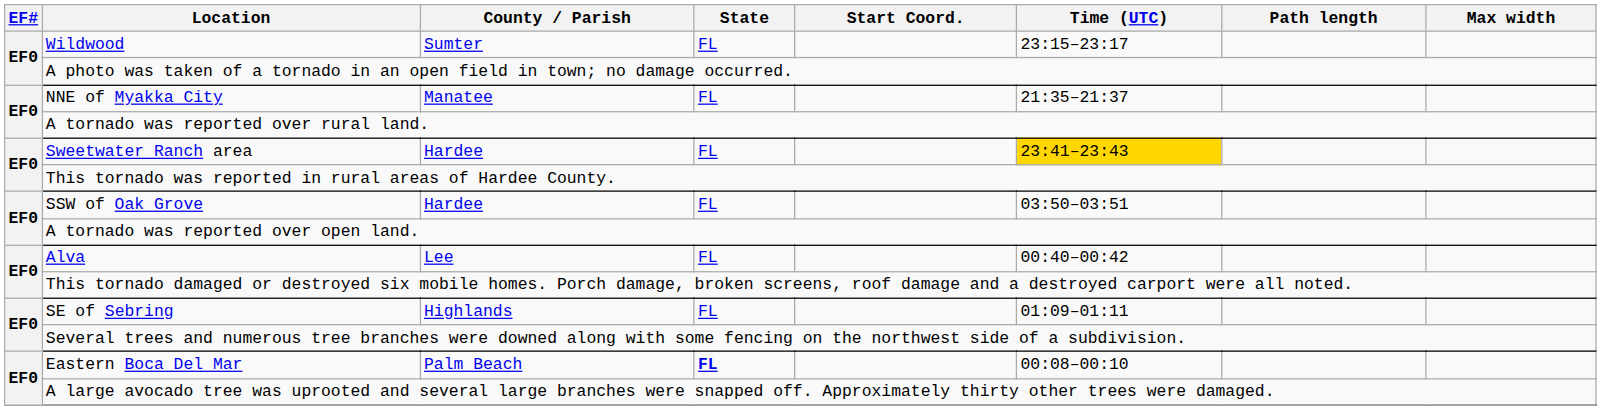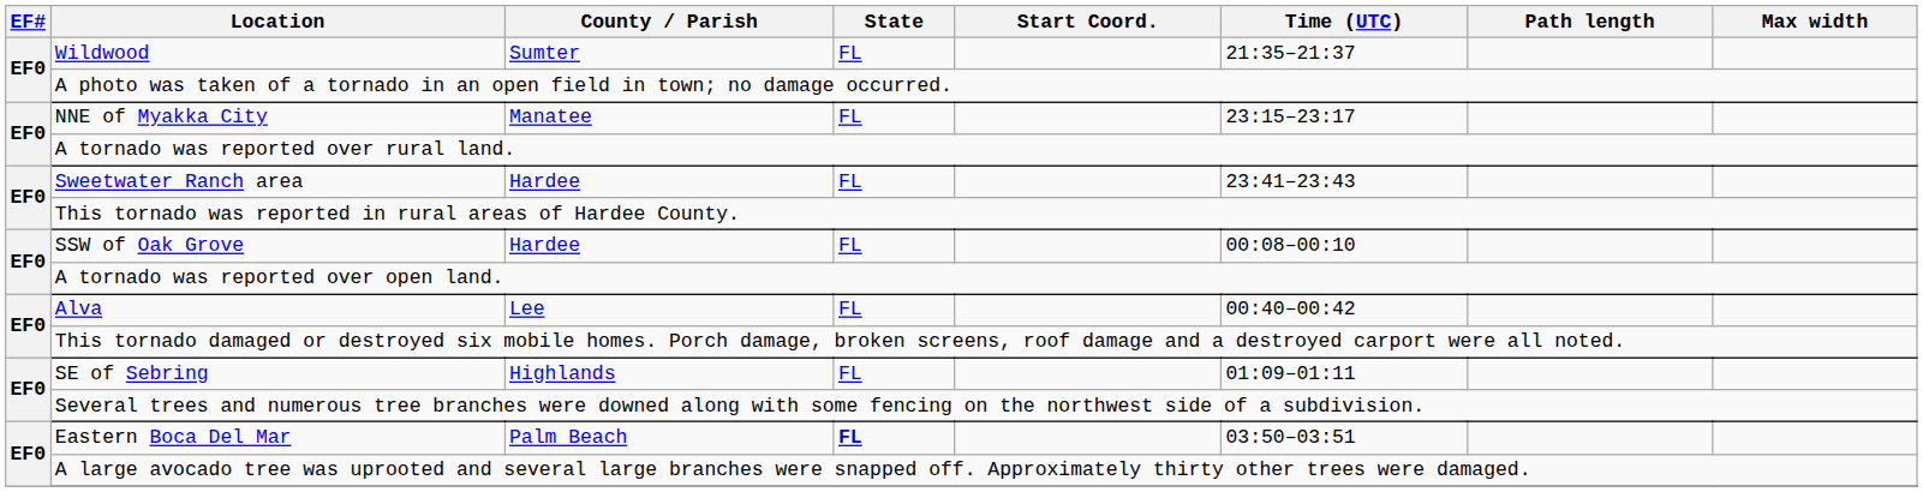Wildwood | Time (UTC): 23:15–23:17 -> 21:35–21:37
NNE of Myakka City | Time (UTC): 21:35–21:37 -> 23:15–23:17
Sweetwater Ranch area | Time (UTC): gold background -> no background
SSW of Oak Grove | Time (UTC): 03:50–03:51 -> 00:08–00:10
Eastern Boca Del Mar | Time (UTC): 00:08–00:10 -> 03:50–03:51
